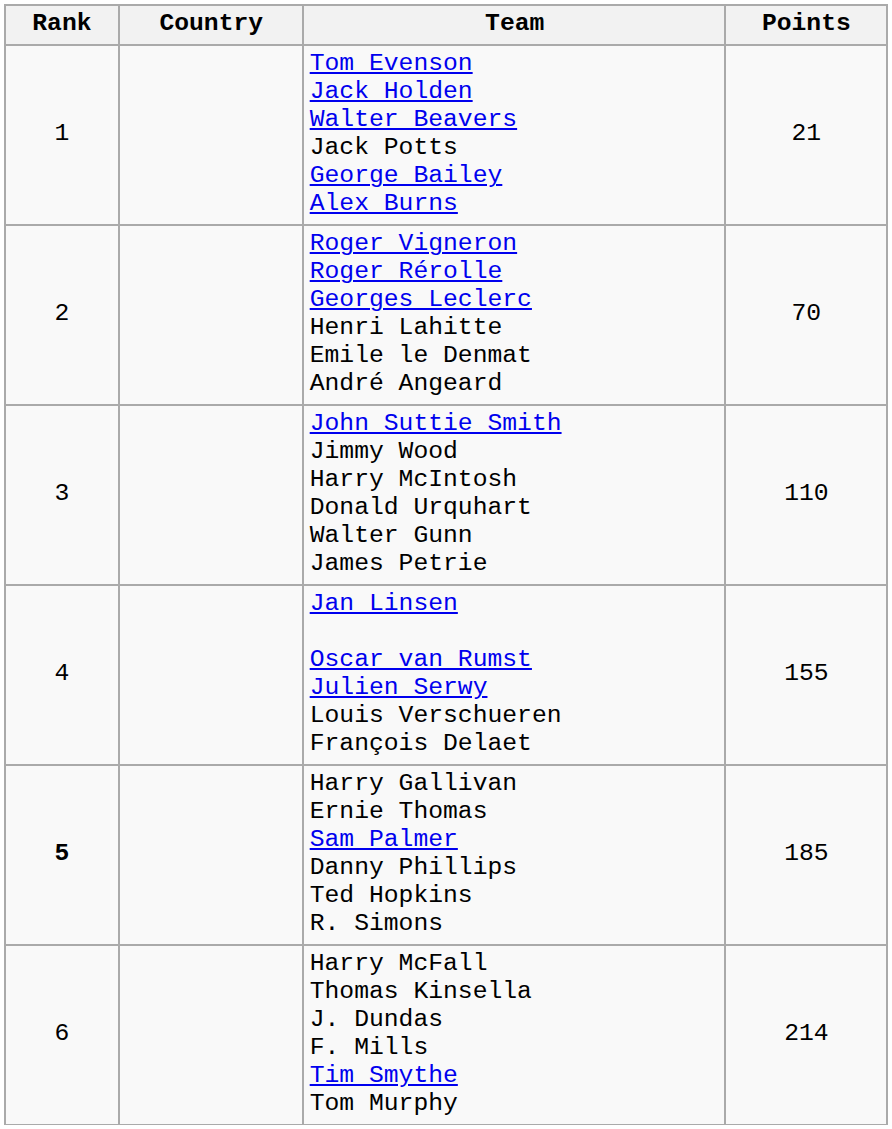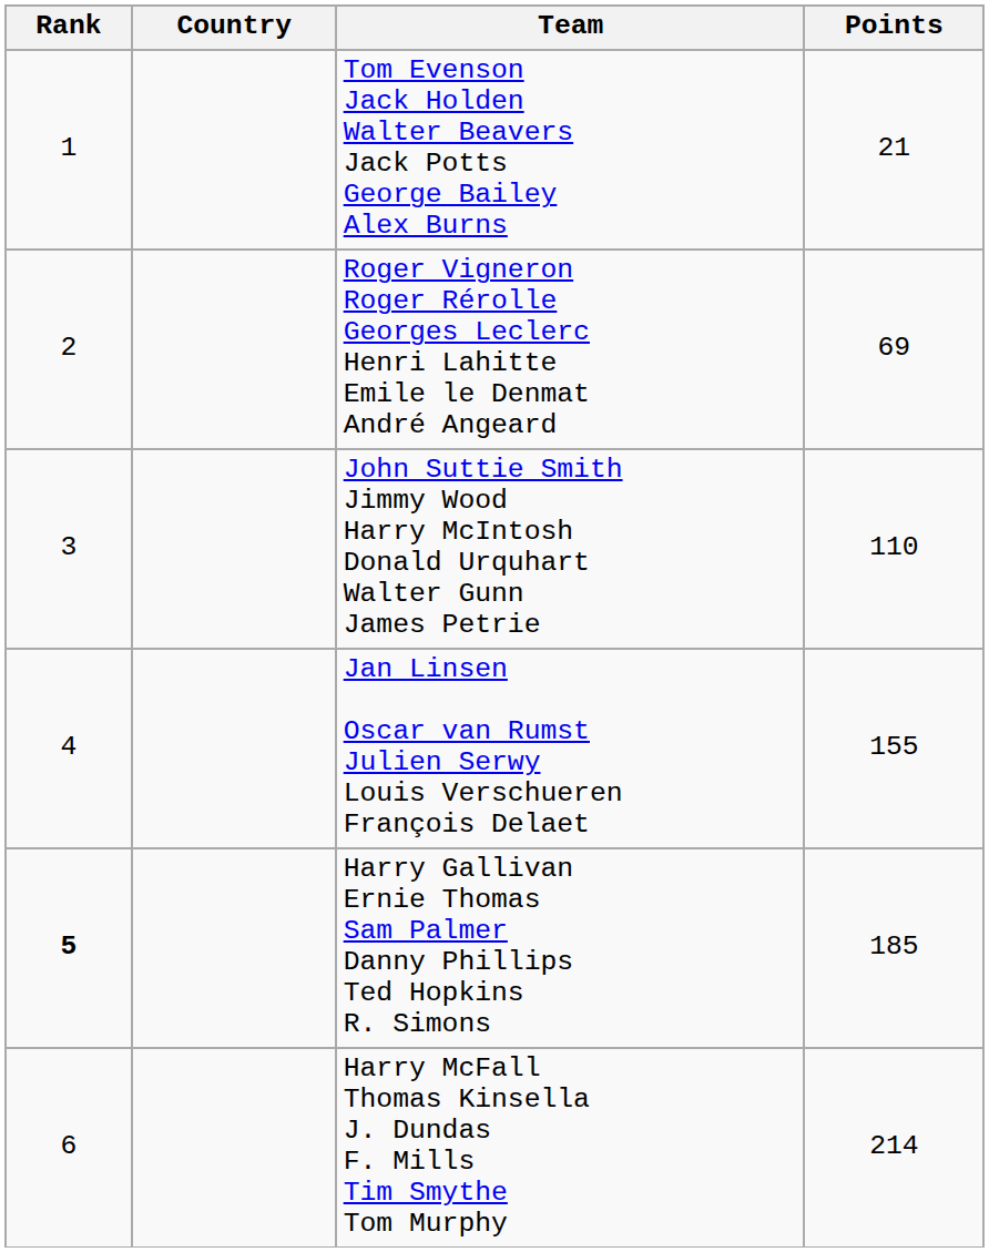row 3 | Points: 70 -> 69
